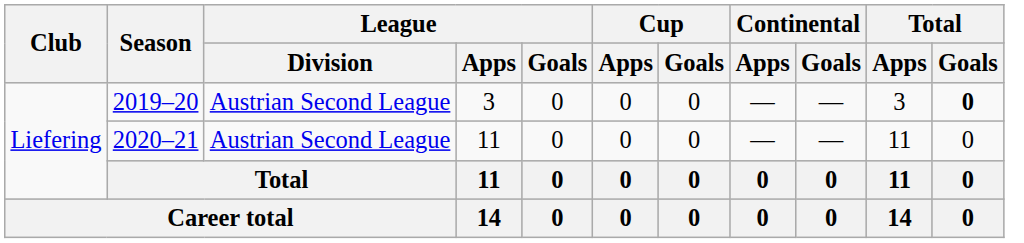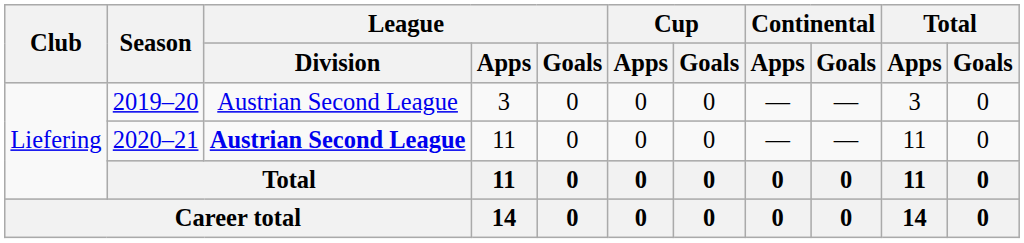2019–20 | Total / Goals: bold -> normal
2020–21 | League / Division: normal -> bold
